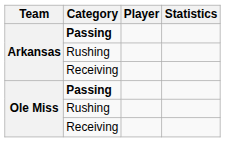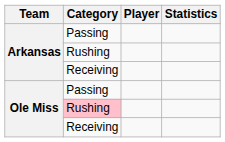Arkansas / Passing | Category: bold -> normal
Ole Miss / Passing | Category: bold -> normal
Ole Miss / Rushing | Category: no background -> pink background
